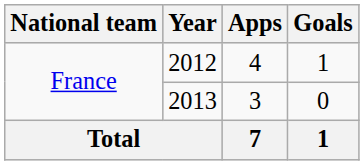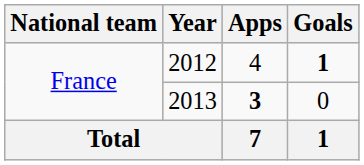2012 | Goals: normal -> bold
2013 | Apps: normal -> bold
